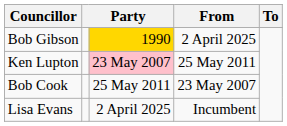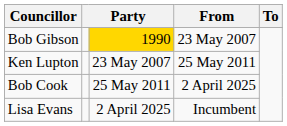Bob Gibson | From: 2 April 2025 -> 23 May 2007
Ken Lupton | column 3: pink background -> no background
Bob Cook | From: 23 May 2007 -> 2 April 2025
